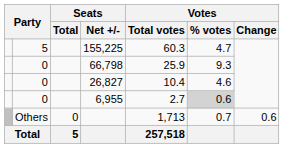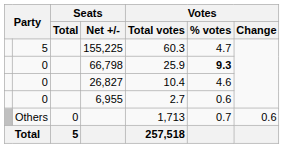66,798 | Votes / % votes: normal -> bold
6,955 | Votes / % votes: lightgrey background -> no background
